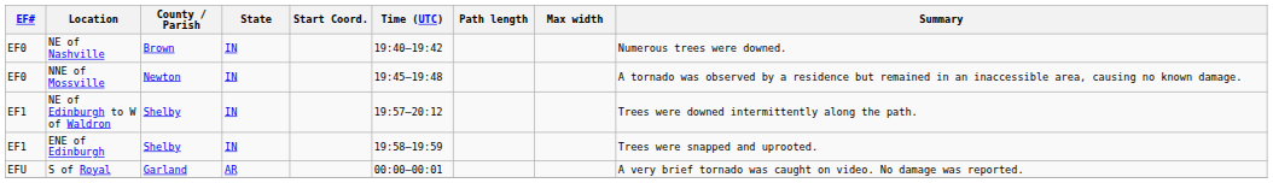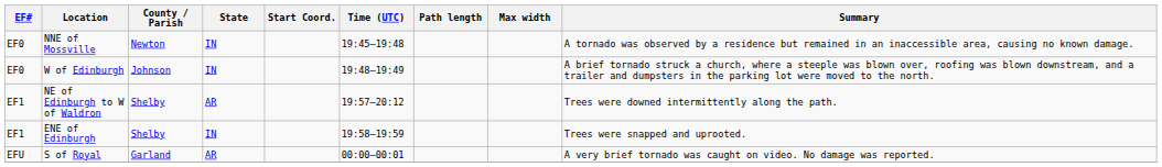- row: EF0 | NE of Nashville | Brown | IN | 19:40–19:42 | Numerous trees were downed.
+ row: EF0 | W of Edinburgh | Johnson | IN | 19:48–19:49 | A brief tornado struck a church, where a steeple was blown over, roofing was blown downstream, and a trailer and dumpsters in the parking lot were moved to the north.
NE of Edinburgh to W of Waldron | State: IN -> AR
